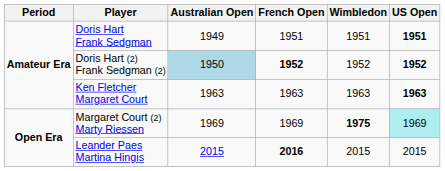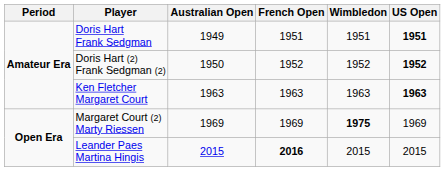Doris Hart (2) Frank Sedgman (2) | Australian Open: lightblue background -> no background
Doris Hart (2) Frank Sedgman (2) | French Open: bold -> normal
Margaret Court (2) Marty Riessen | US Open: paleturquoise background -> no background
